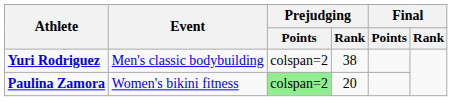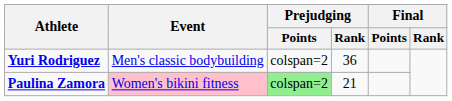Yuri Rodriguez | Prejudging / Rank: 38 -> 36
Paulina Zamora | Event: no background -> pink background
Paulina Zamora | Prejudging / Rank: 20 -> 21
